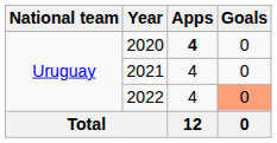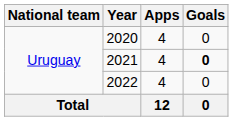2020 | Apps: bold -> normal
2021 | Goals: normal -> bold
2022 | Goals: lightsalmon background -> no background
